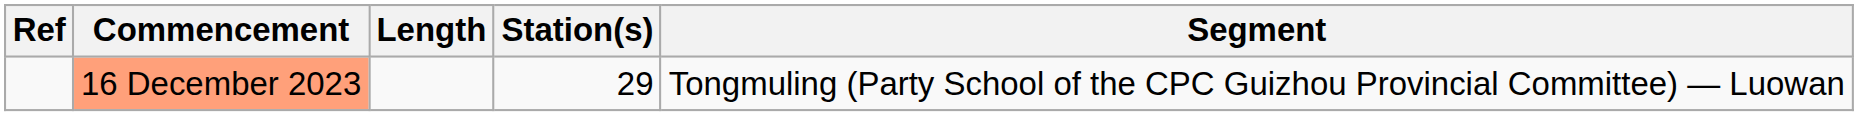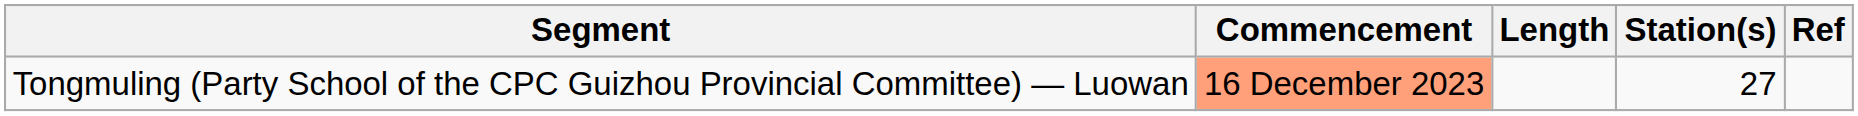columns swapped: Segment <-> Ref
row 2 | Station(s): 29 -> 27
